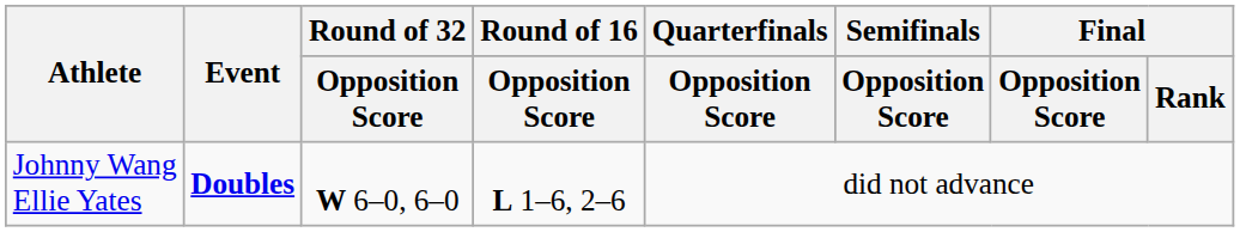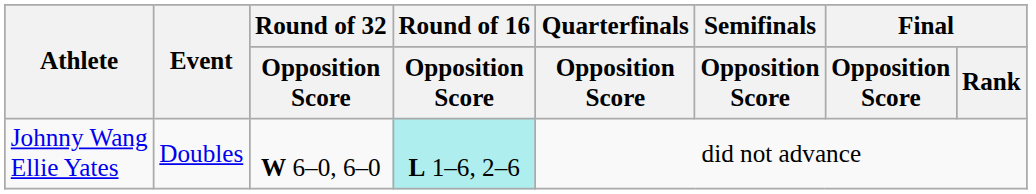Johnny Wang Ellie Yates | Event: bold -> normal
Johnny Wang Ellie Yates | Round of 16 / Opposition Score: no background -> paleturquoise background
